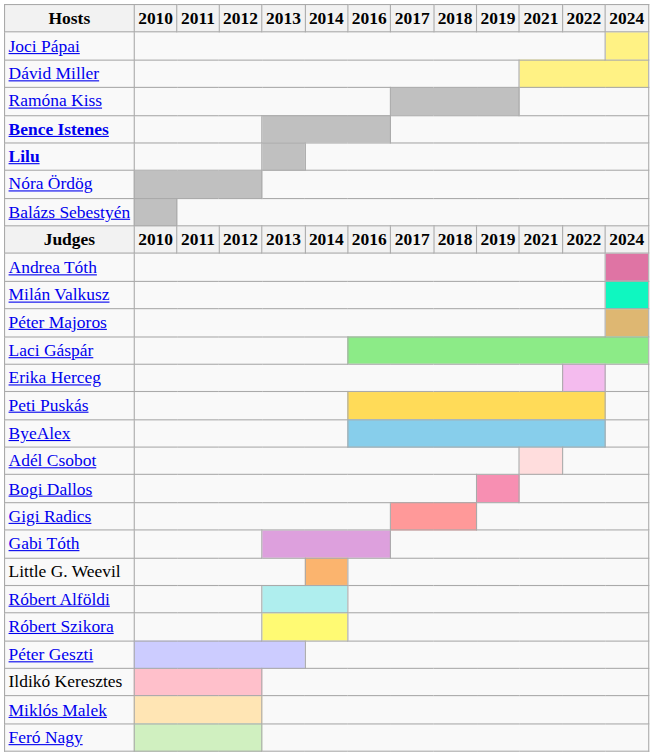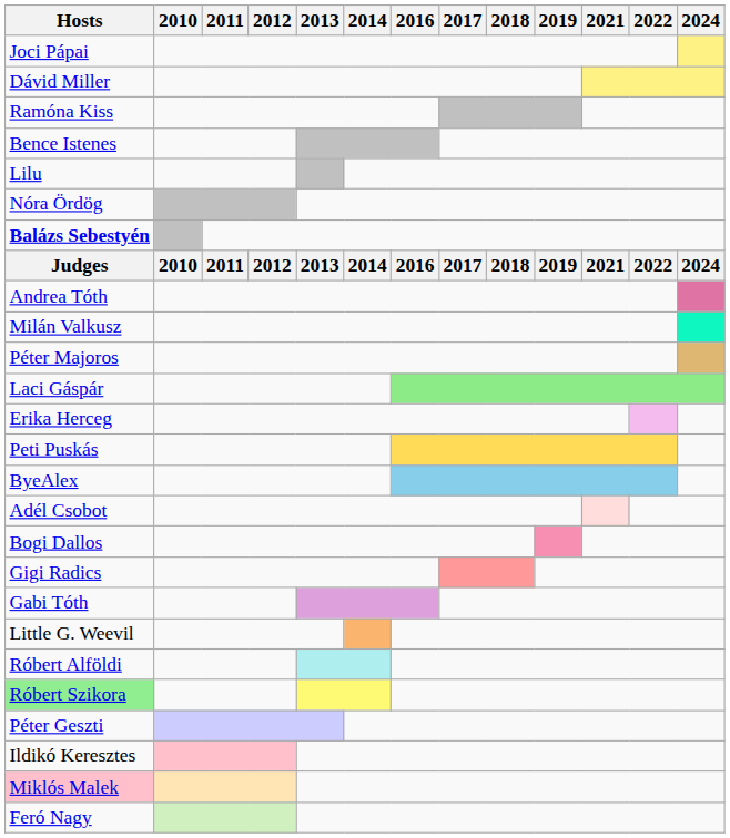Bence Istenes | Hosts: bold -> normal
Lilu | Hosts: bold -> normal
Balázs Sebestyén | Hosts: normal -> bold
Róbert Szikora | Hosts: no background -> lightgreen background
Miklós Malek | Hosts: no background -> pink background
